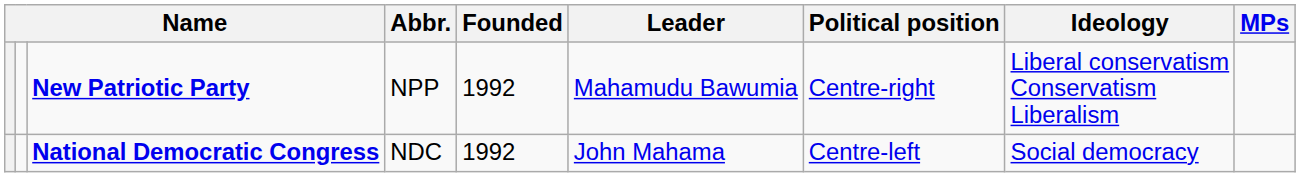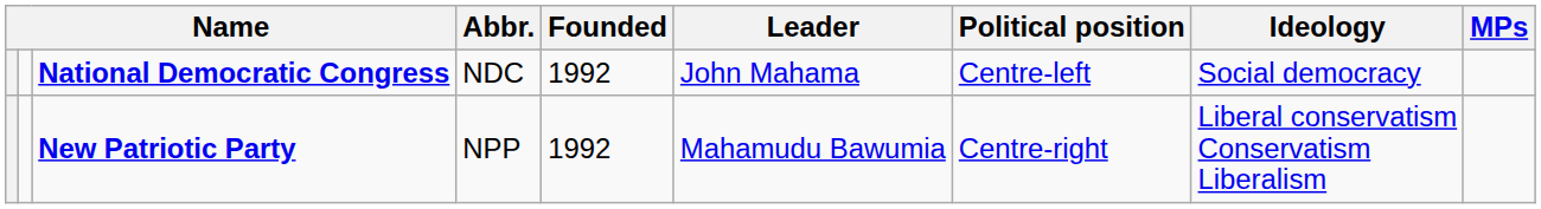rows swapped: National Democratic Congress <-> New Patriotic Party
